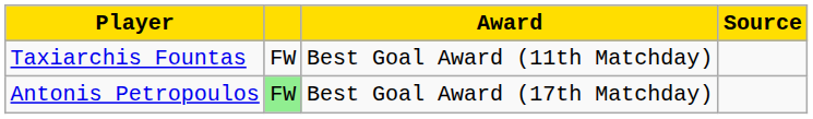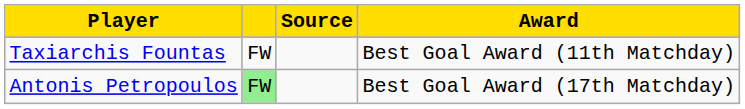columns swapped: Award <-> Source
